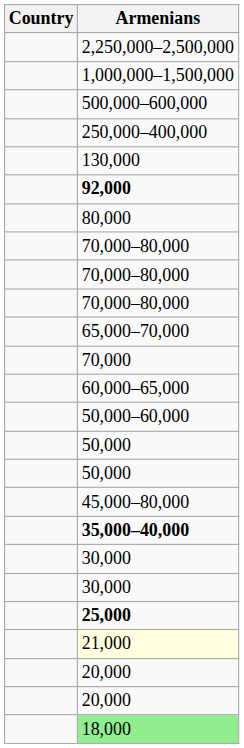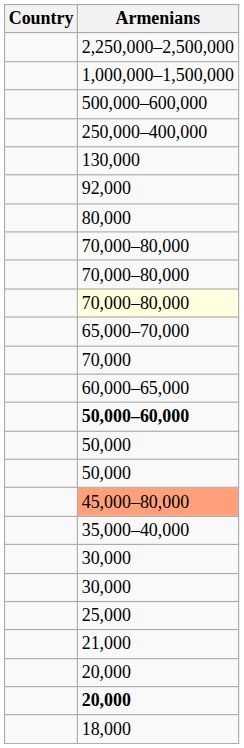row 7 | Armenians: bold -> normal
row 11 | Armenians: no background -> lightyellow background
row 15 | Armenians: normal -> bold
row 18 | Armenians: no background -> lightsalmon background
row 19 | Armenians: bold -> normal
row 22 | Armenians: bold -> normal
row 23 | Armenians: lightyellow background -> no background
row 25 | Armenians: normal -> bold
row 26 | Armenians: lightgreen background -> no background
